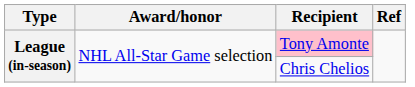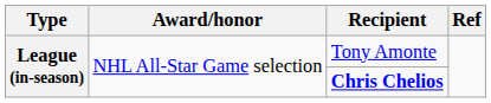row 2 | Recipient: pink background -> no background
row 3 | Recipient: normal -> bold
